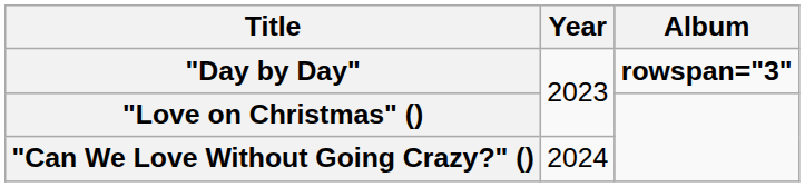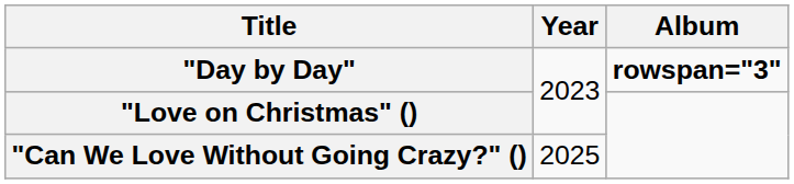"Can We Love Without Going Crazy?" () | Year: 2024 -> 2025
